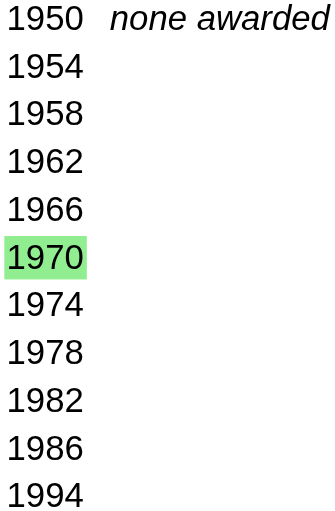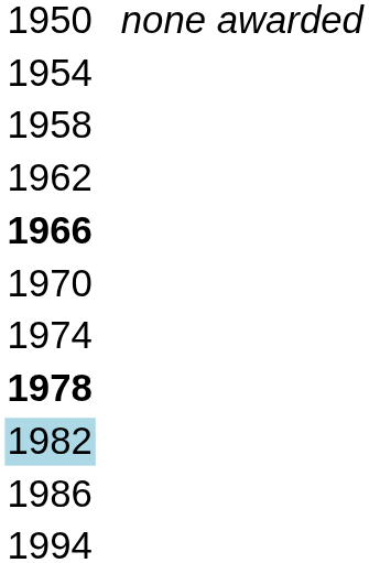1966 | column 1: normal -> bold
1970 | column 1: lightgreen background -> no background
1978 | column 1: normal -> bold
1982 | column 1: no background -> lightblue background
